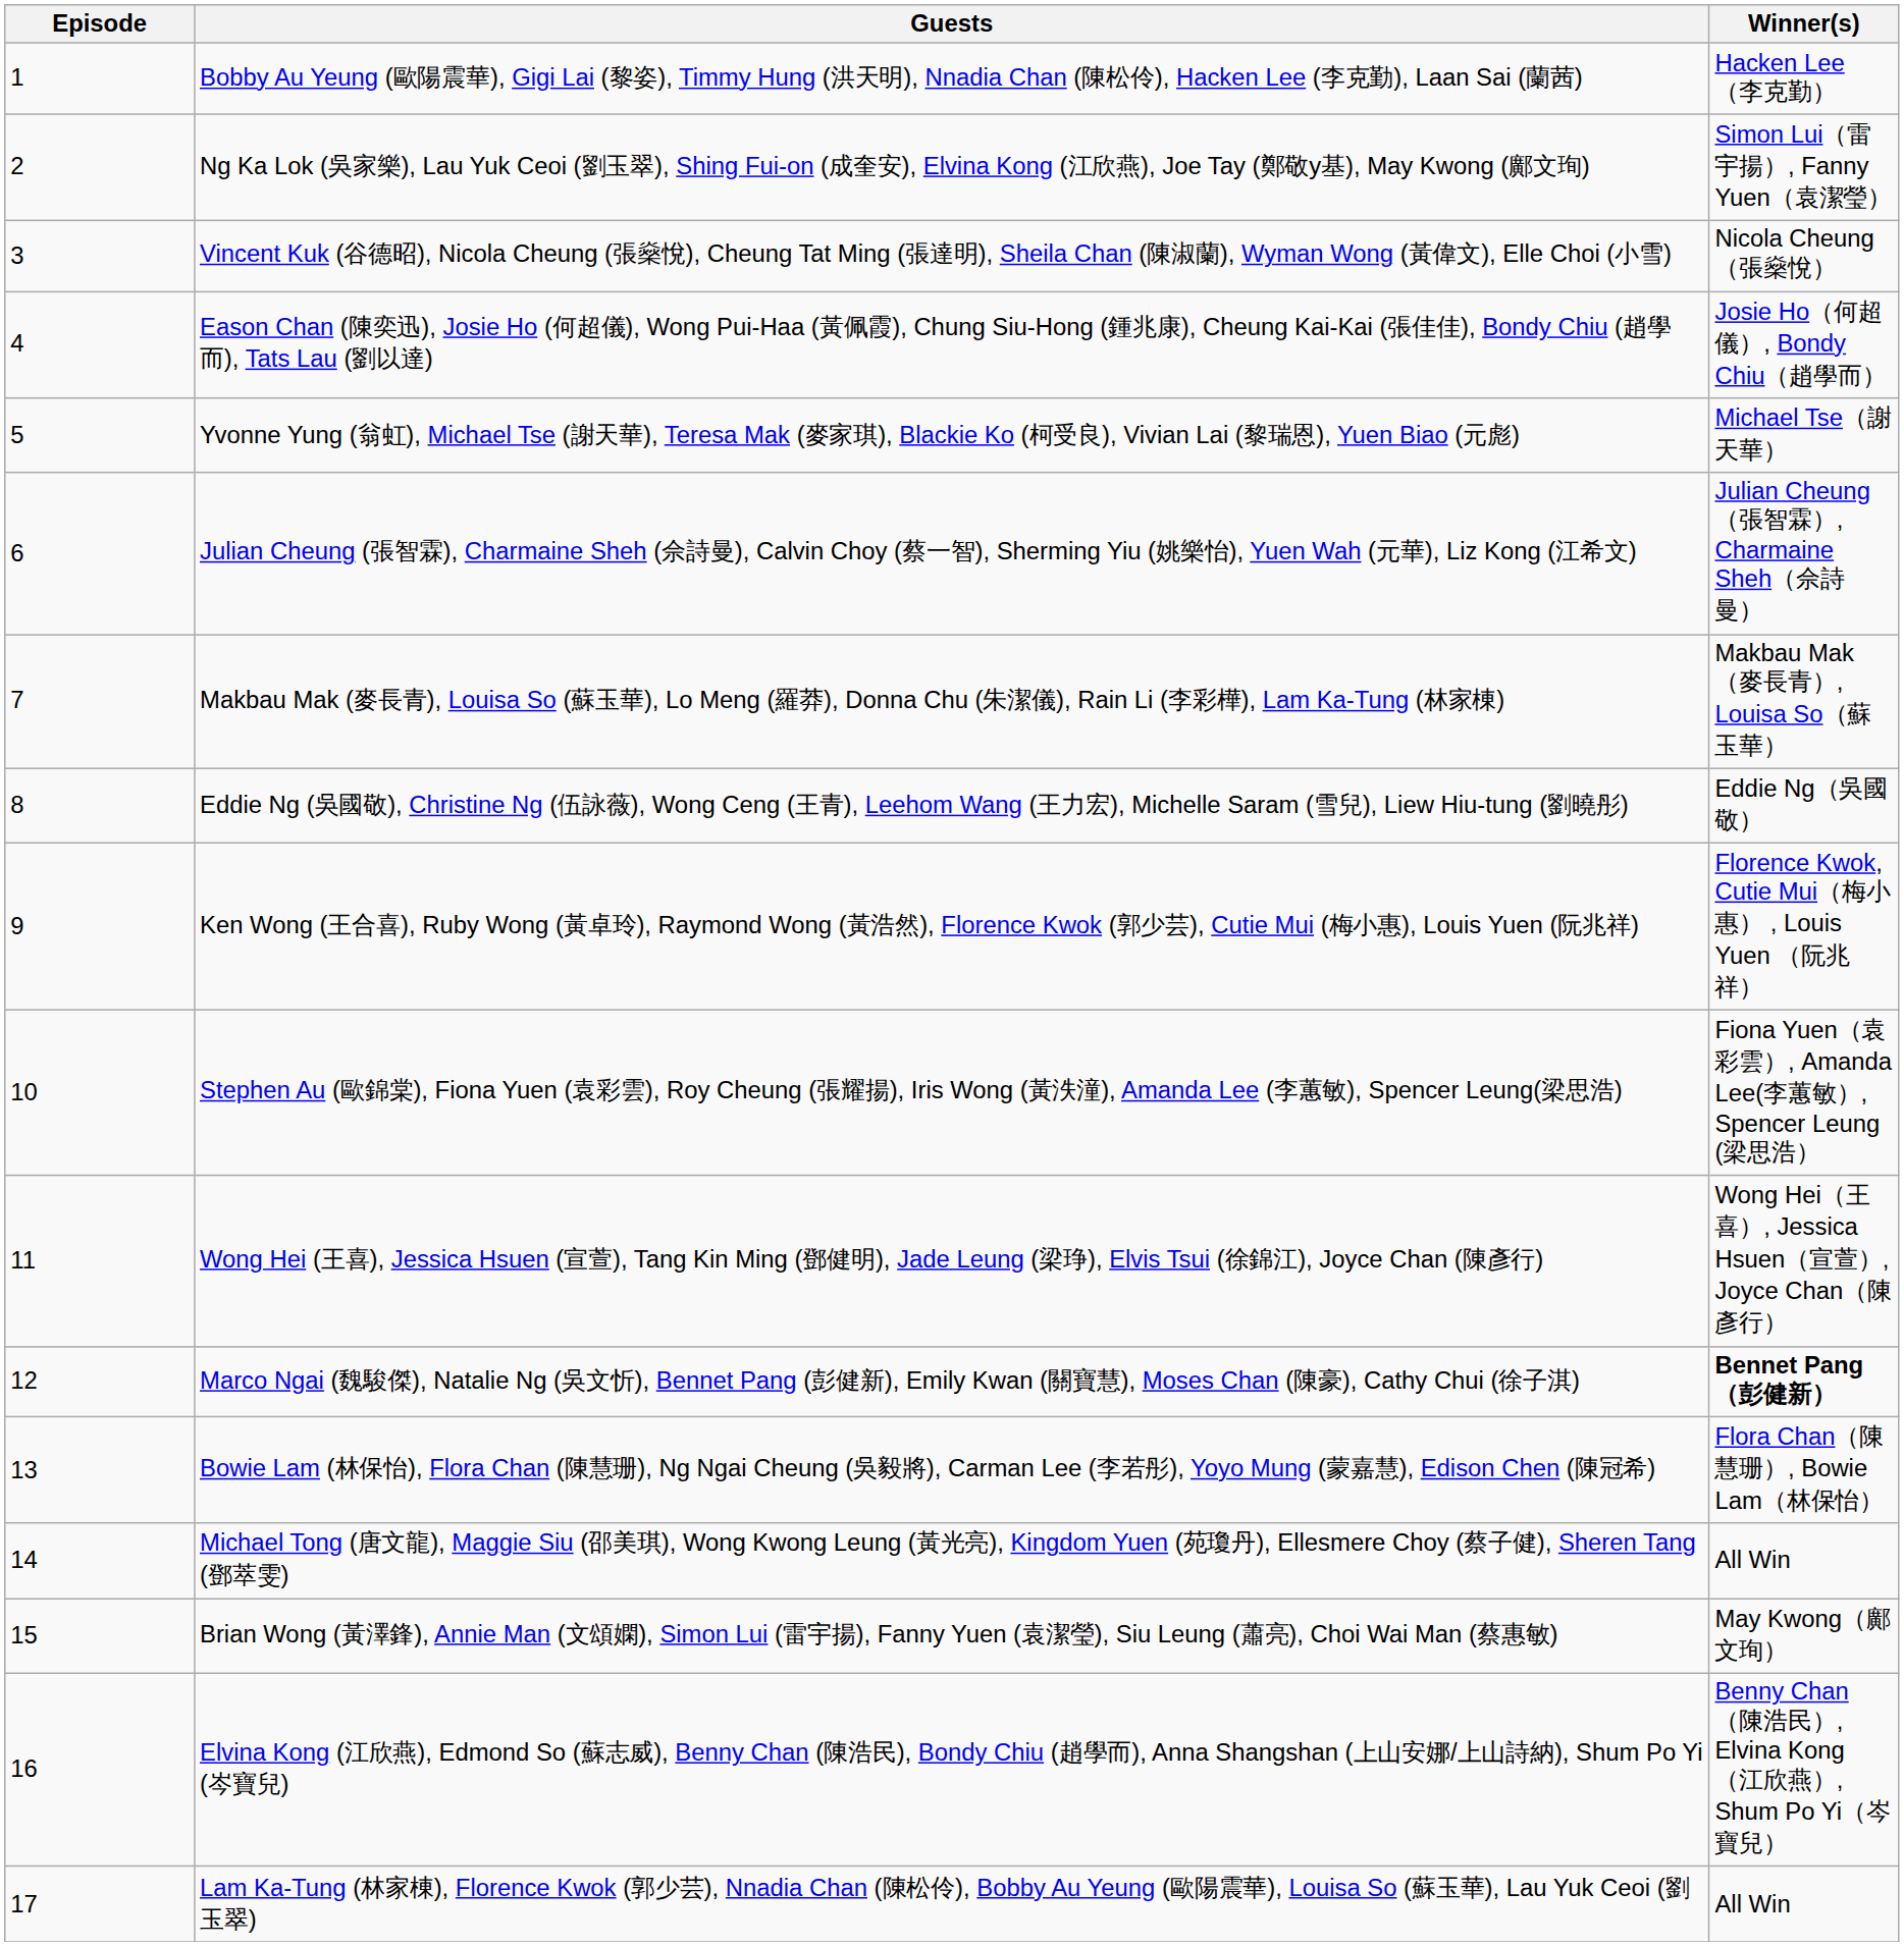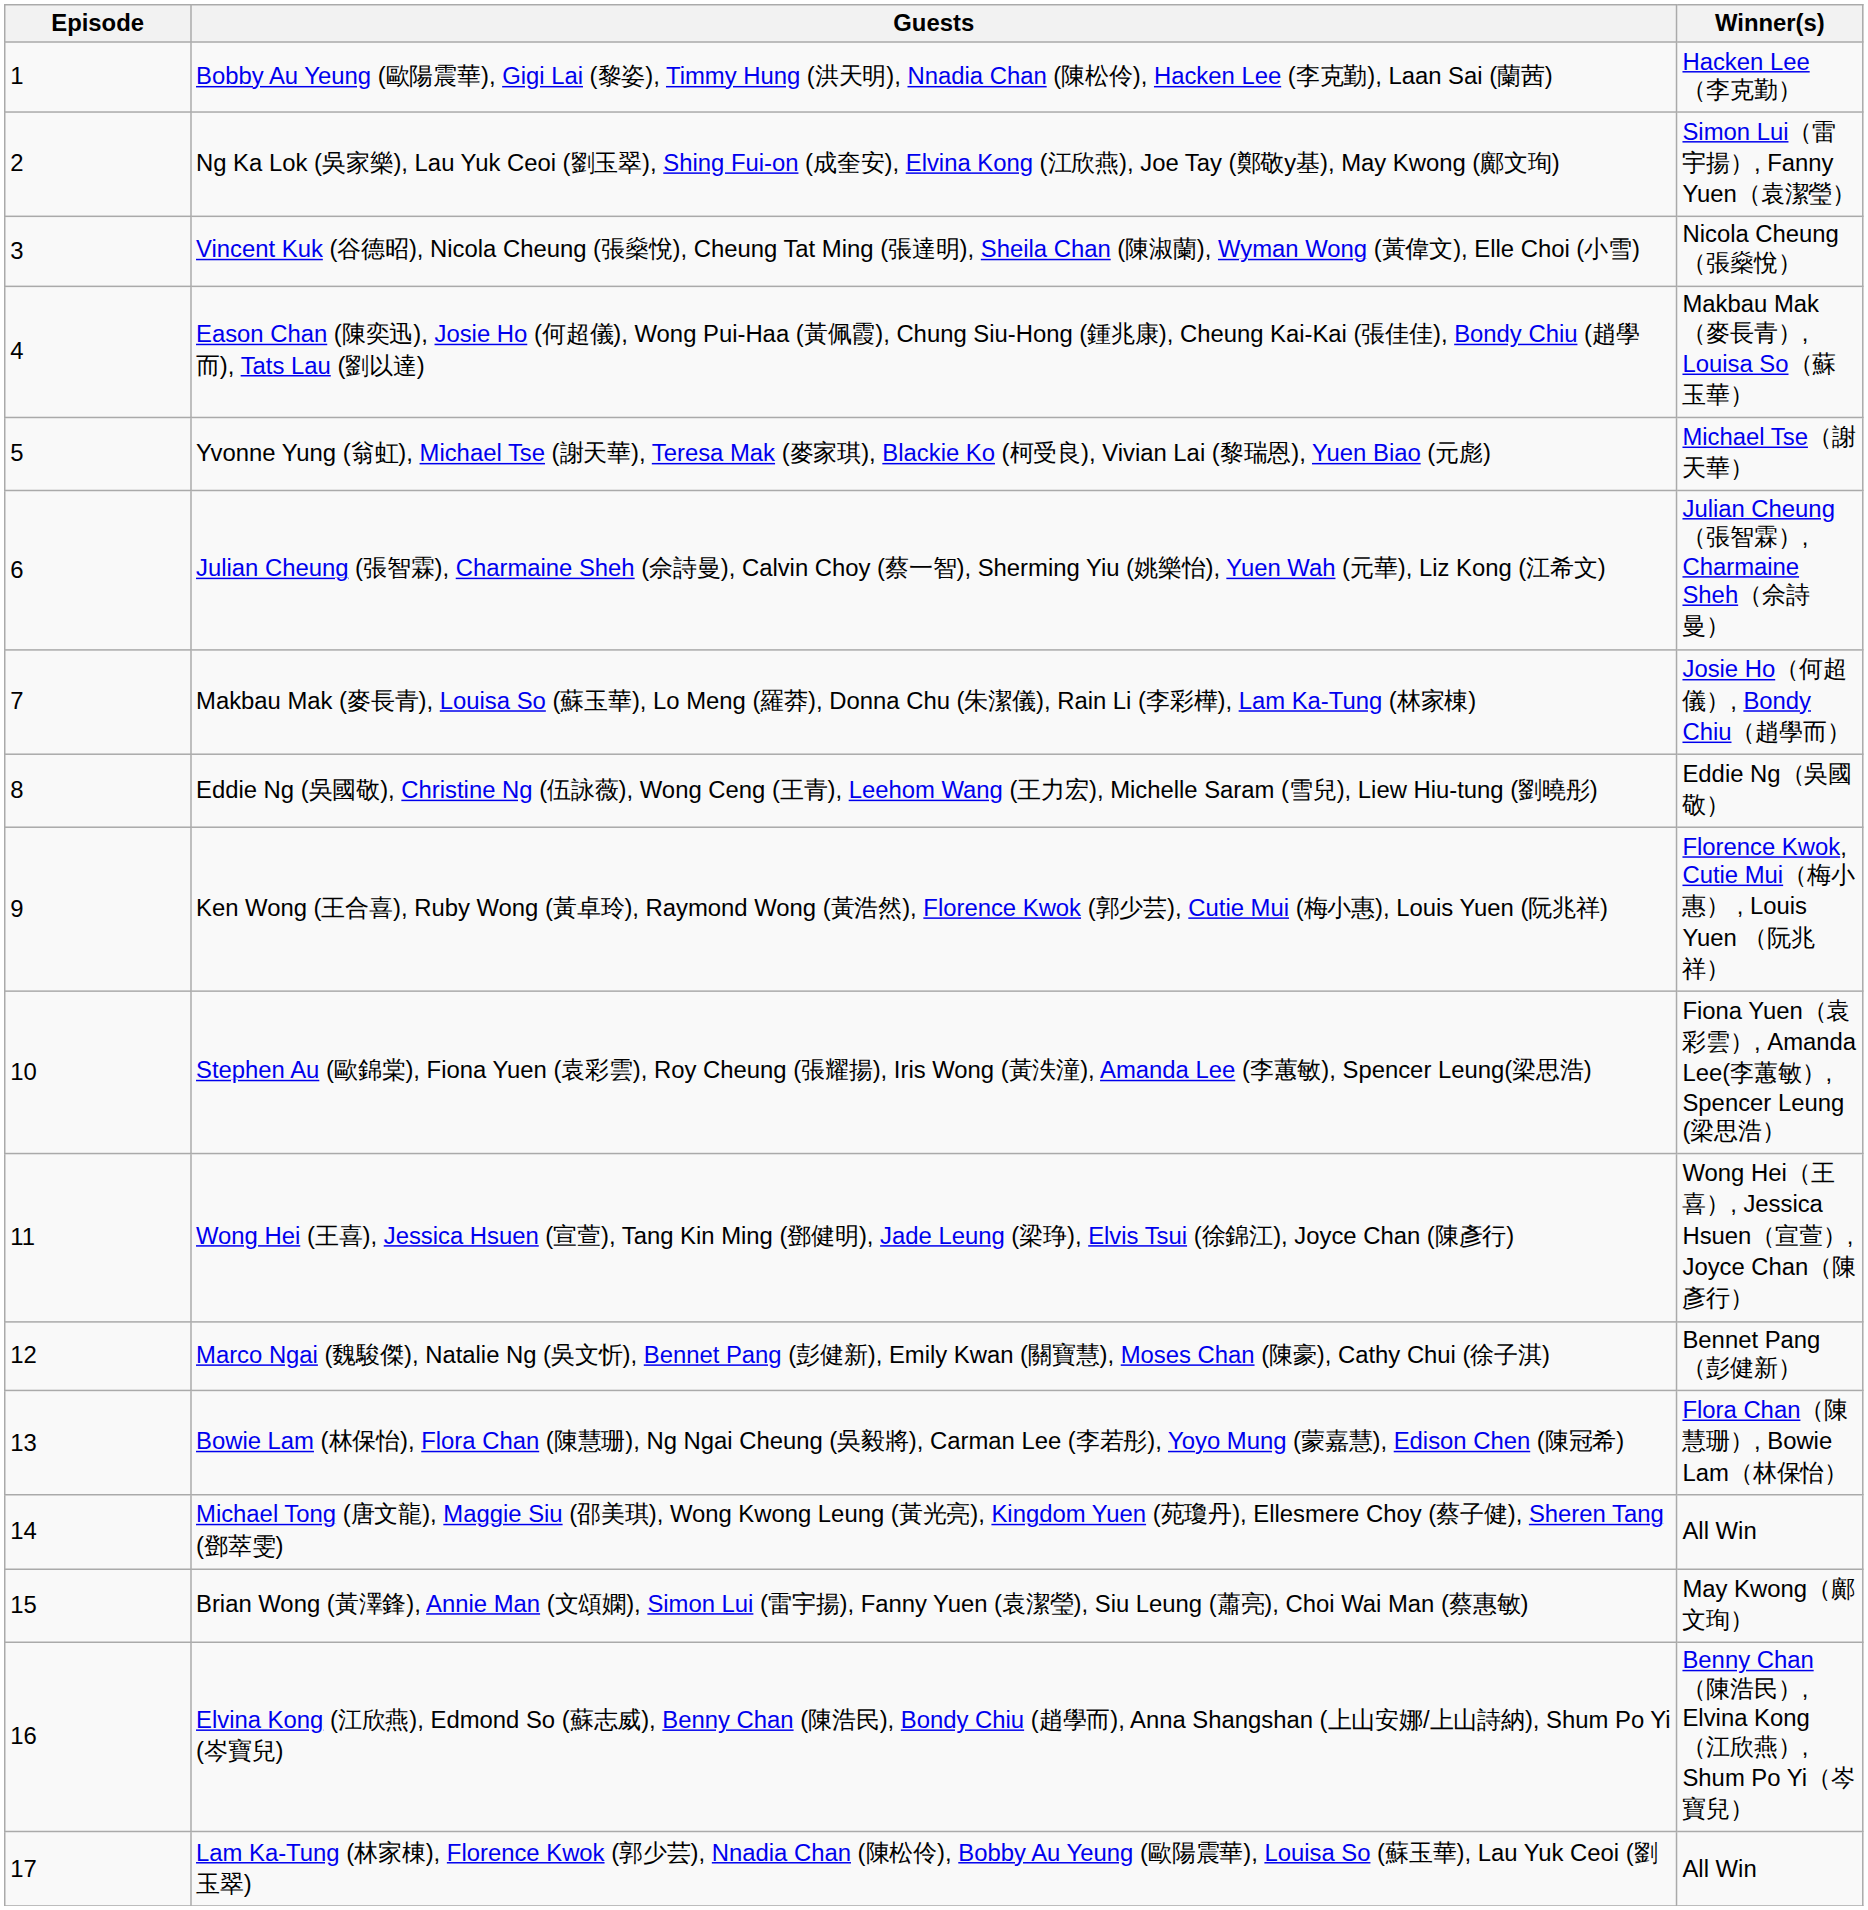row 5 | Winner(s): Josie Ho（何超儀）, Bondy Chiu（趙學而） -> Makbau Mak（麥長青）, Louisa So（蘇玉華）
row 8 | Winner(s): Makbau Mak（麥長青）, Louisa So（蘇玉華） -> Josie Ho（何超儀）, Bondy Chiu（趙學而）
row 13 | Winner(s): bold -> normal
